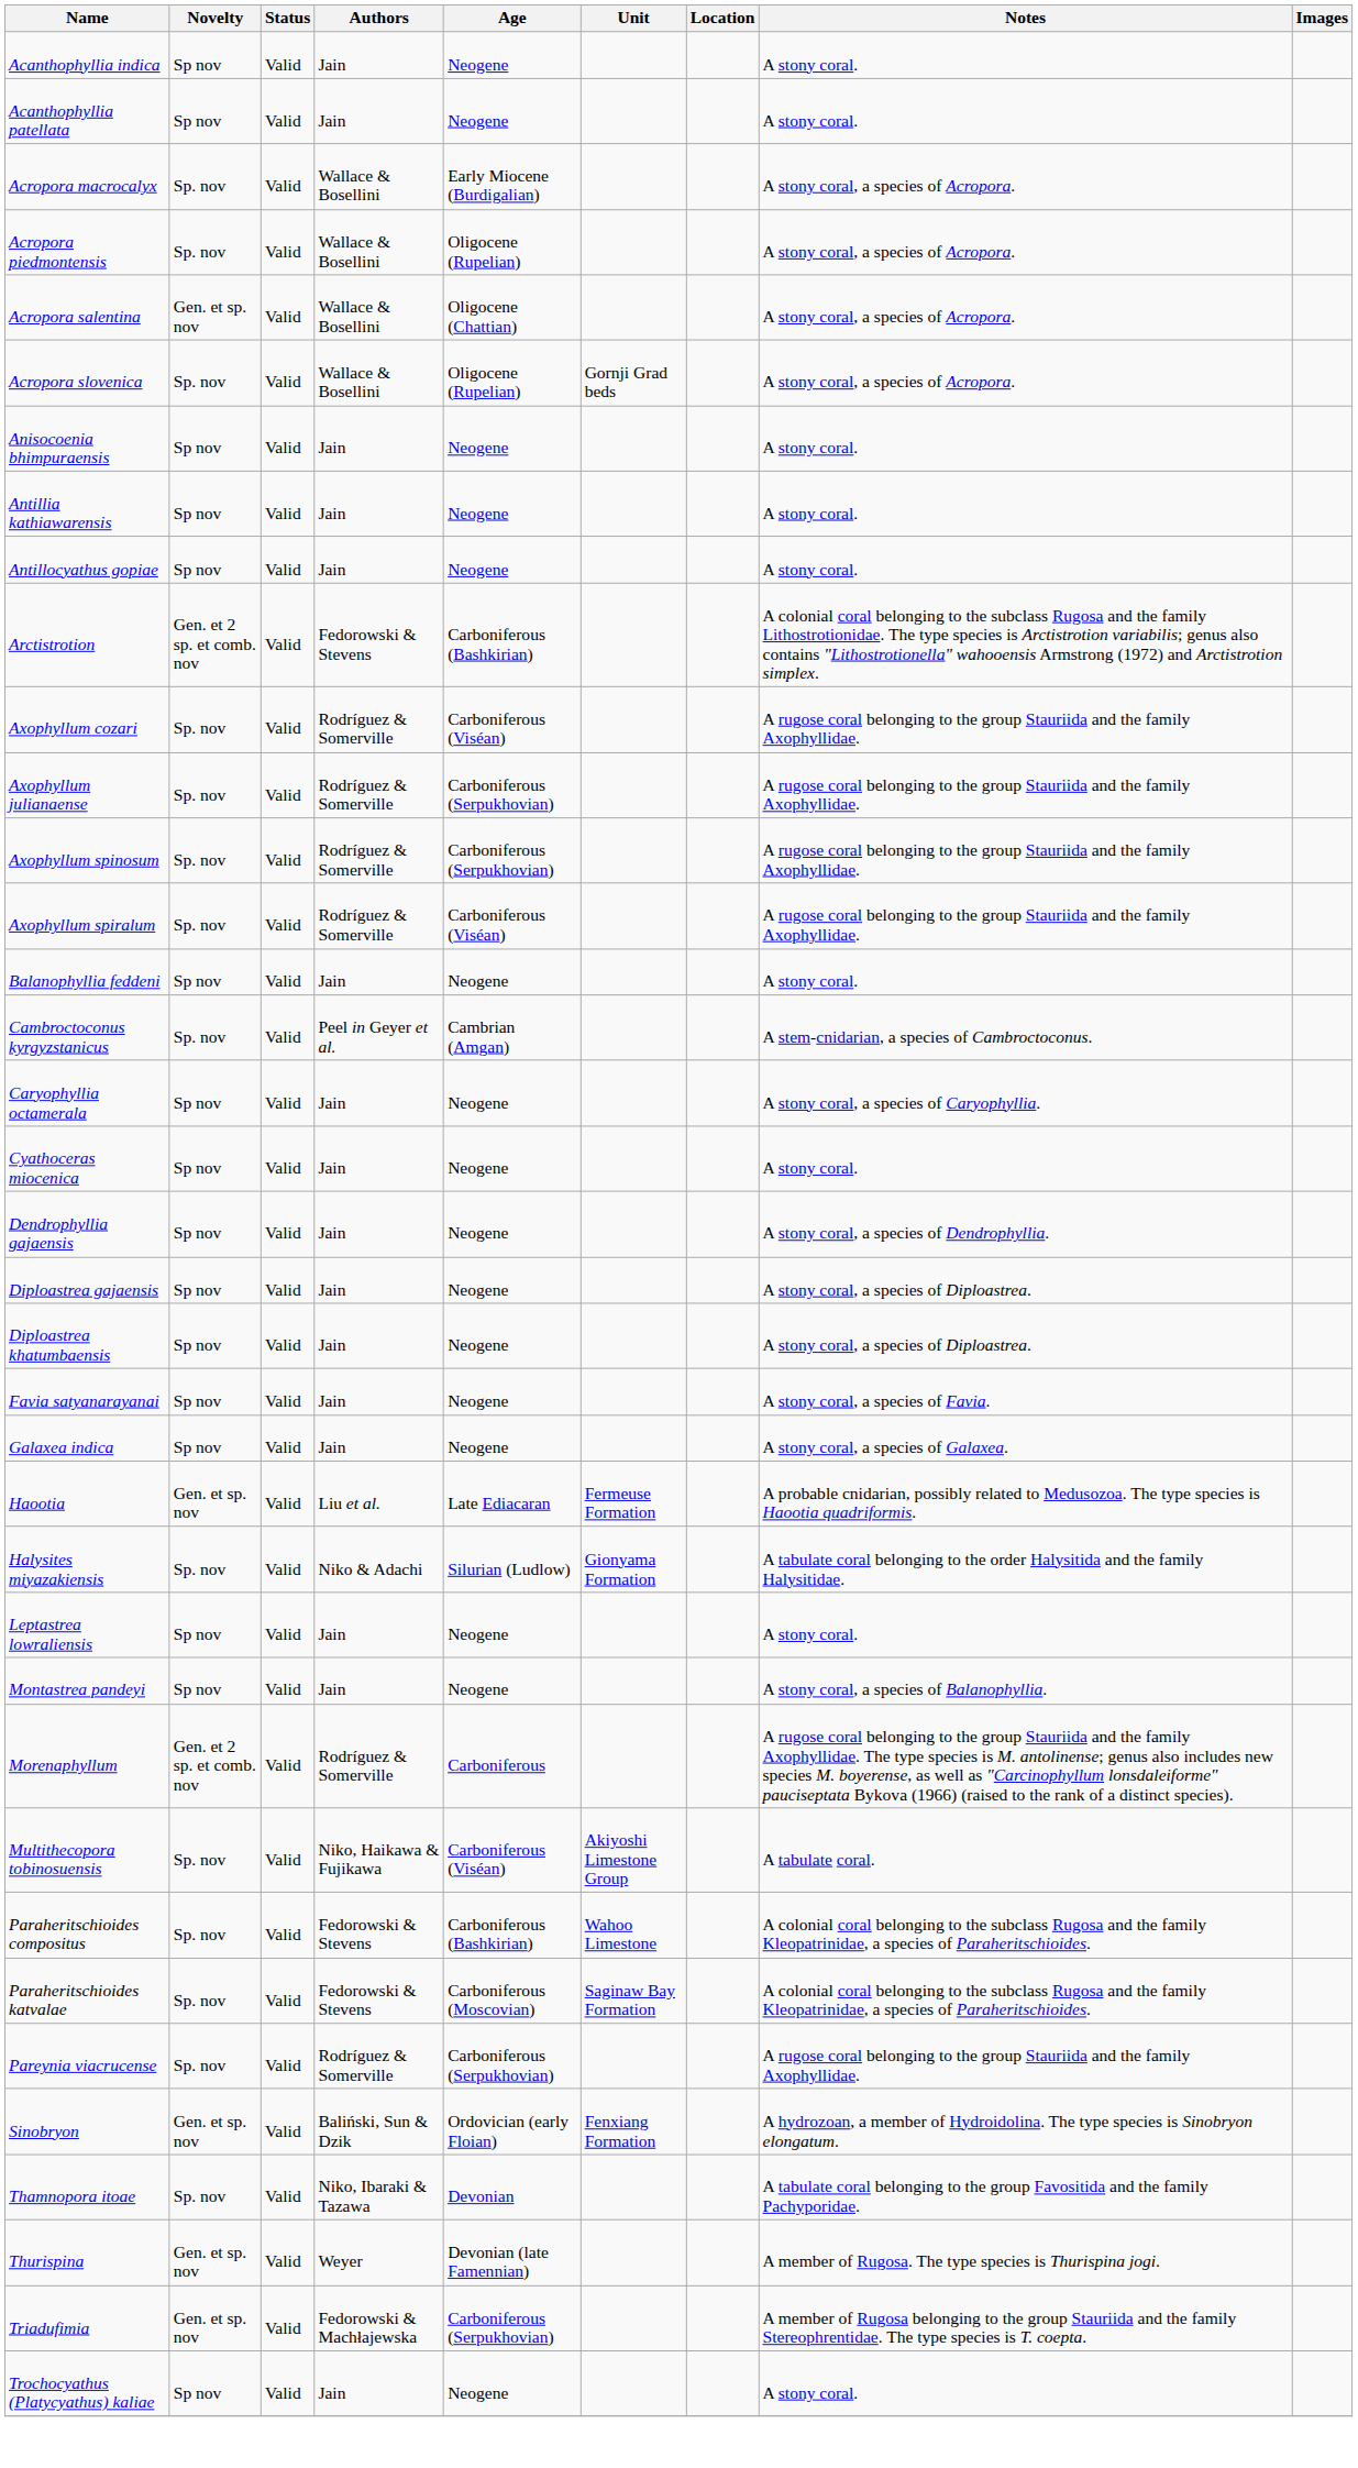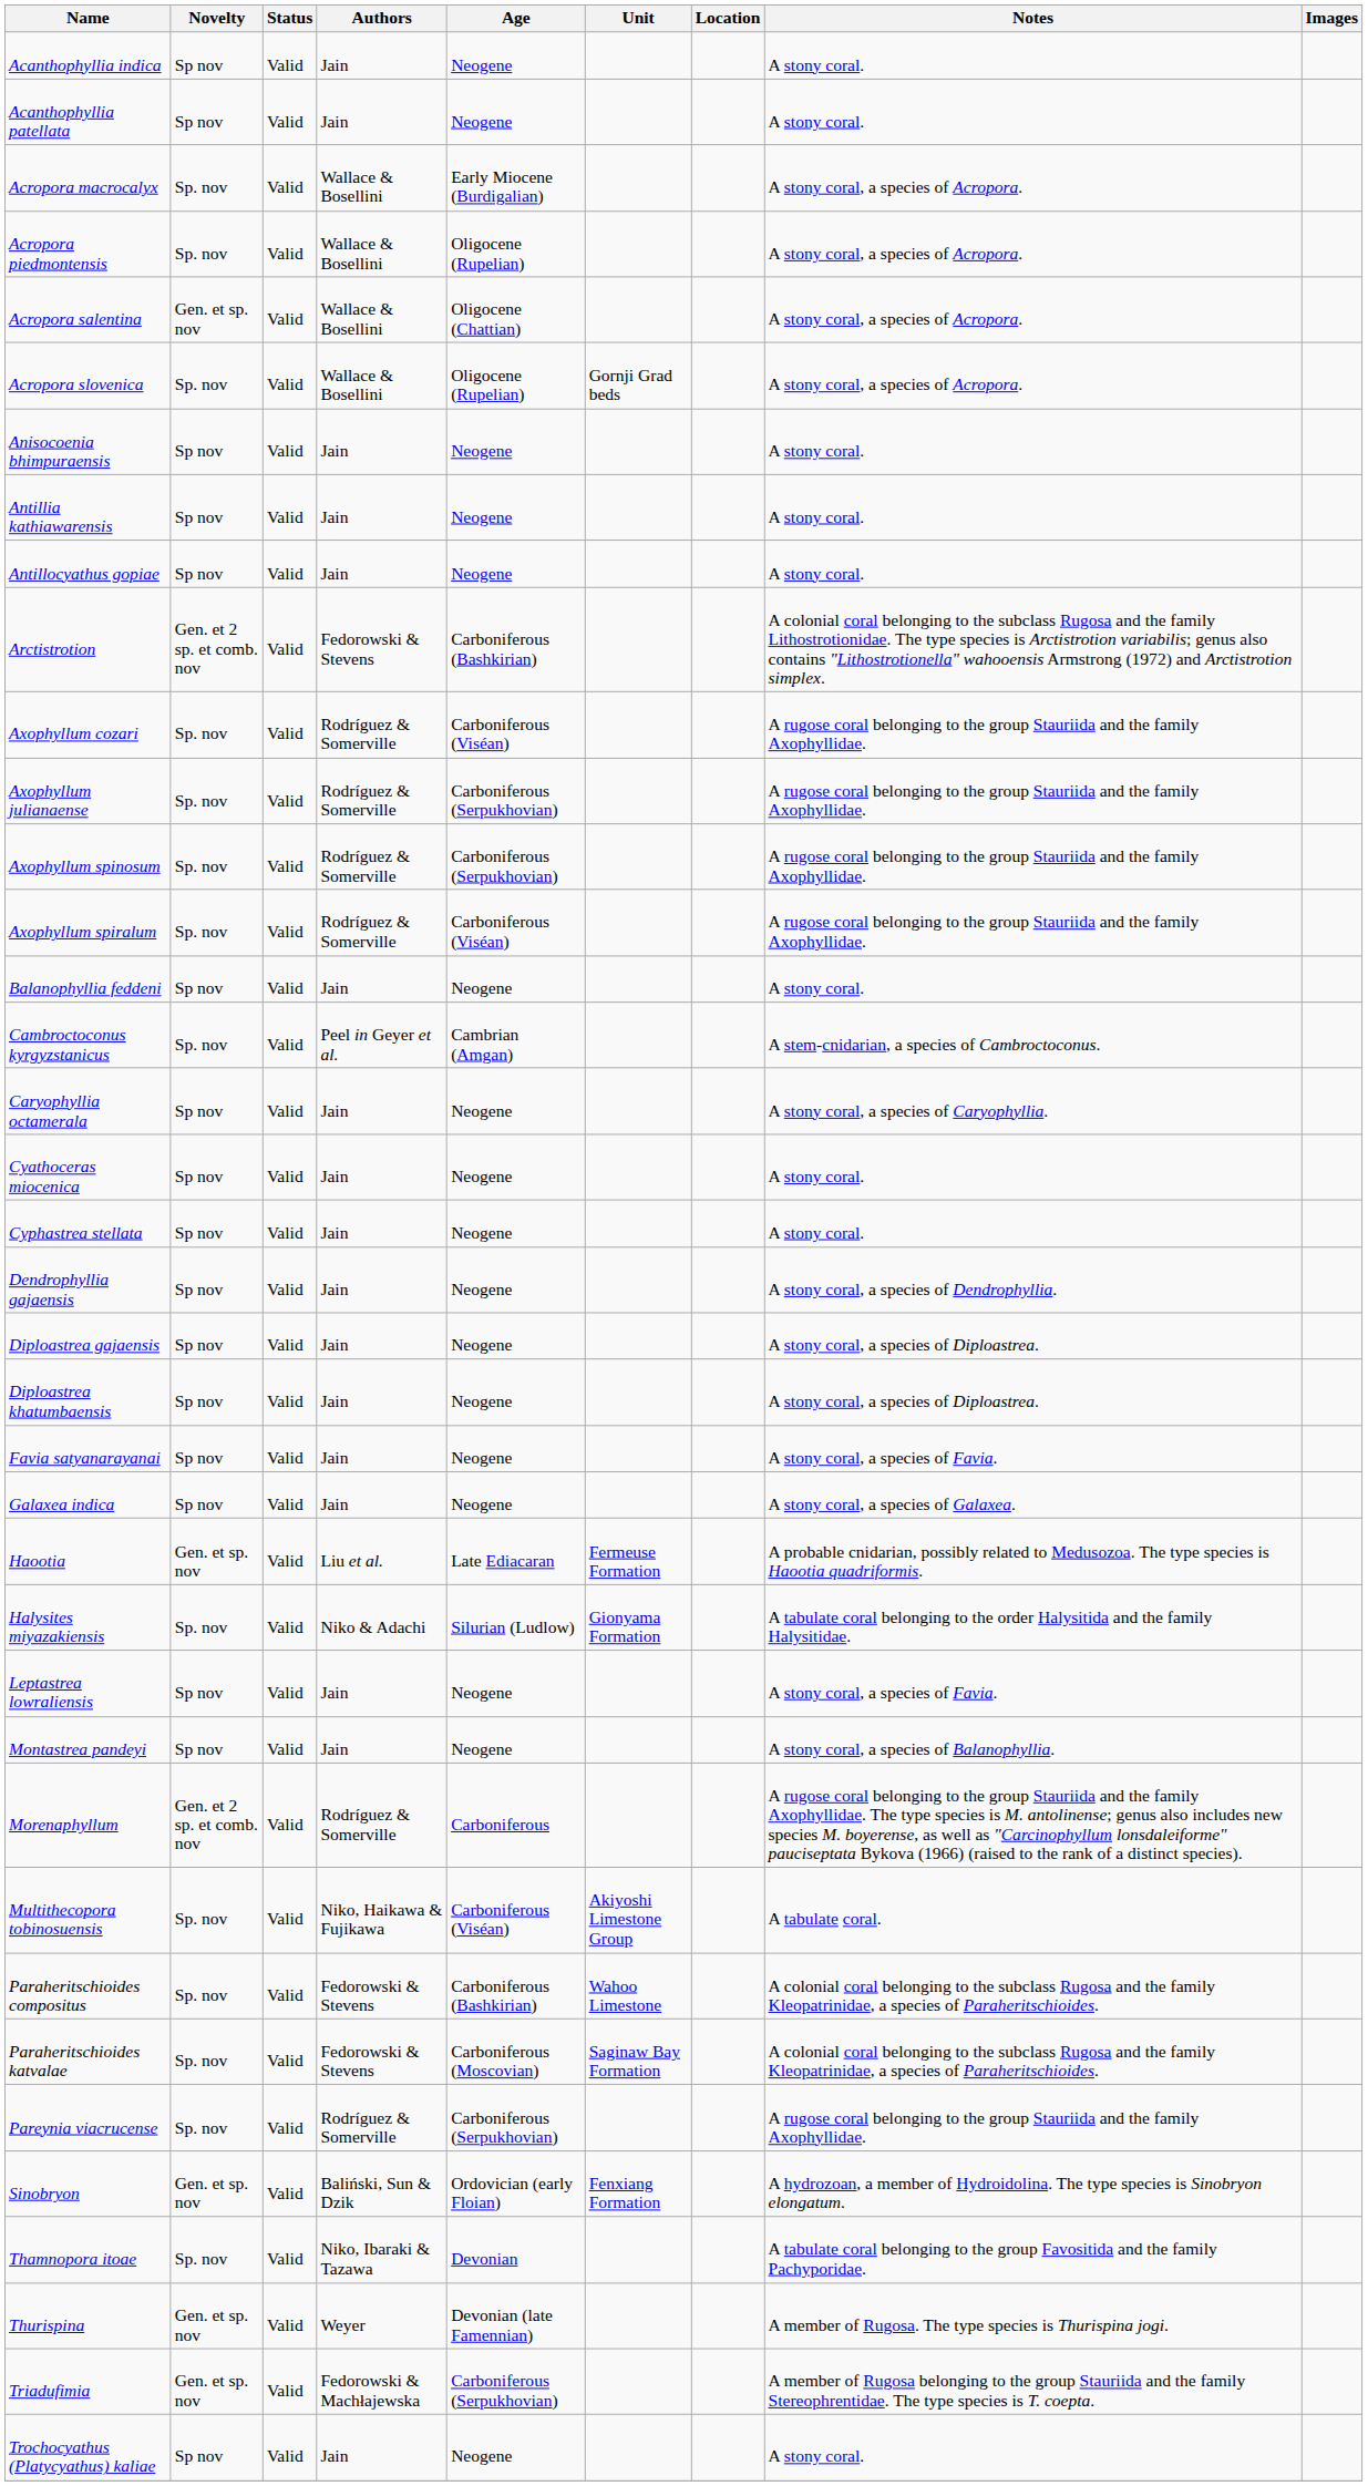+ row: Cyphastrea stellata | Sp nov | Valid | Jain | Neogene | A stony coral.
Leptastrea lowraliensis | Notes: A stony coral. -> A stony coral, a species of Favia.
